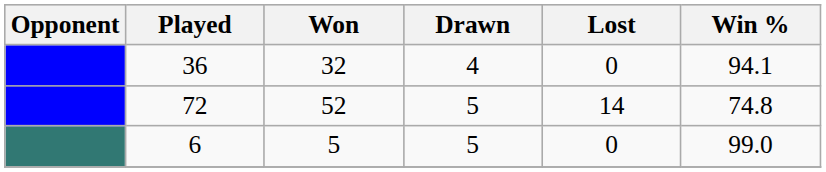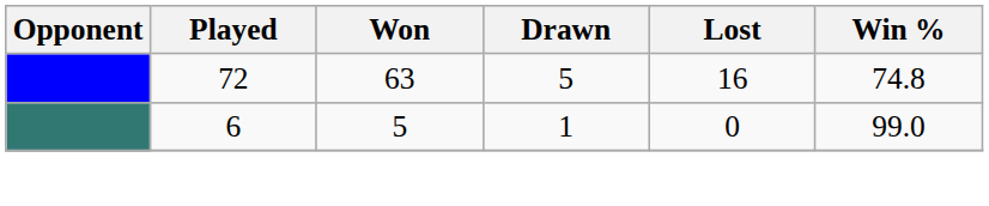- row: 36 | 32 | 4 | 0 | 94.1
72 | Won: 52 -> 63
72 | Lost: 14 -> 16
6 | Drawn: 5 -> 1
